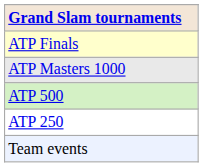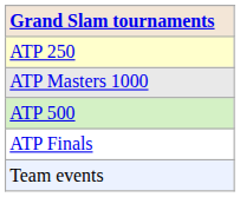row 2 | column 1: ATP Finals -> ATP 250
row 5 | column 1: ATP 250 -> ATP Finals
